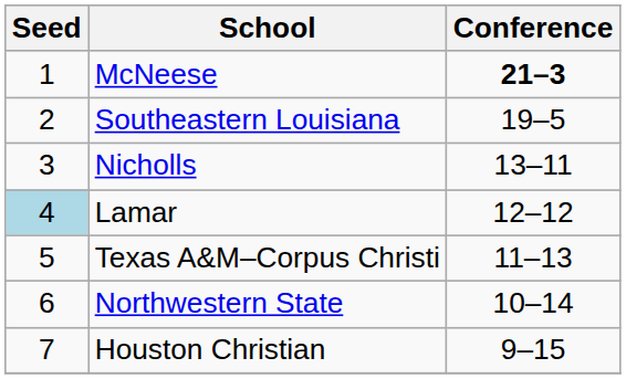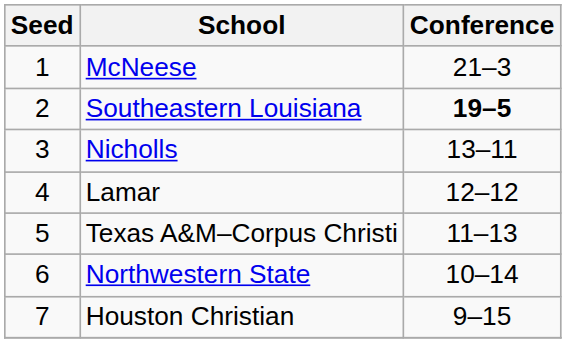McNeese | Conference: bold -> normal
Southeastern Louisiana | Conference: normal -> bold
Lamar | Seed: lightblue background -> no background
